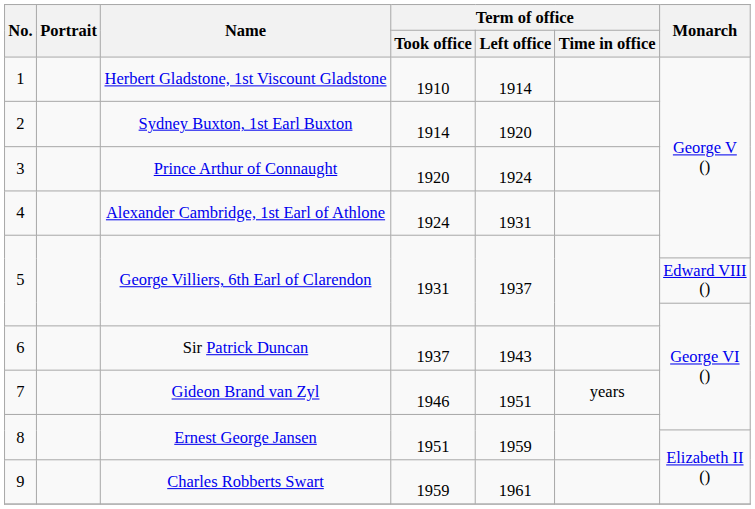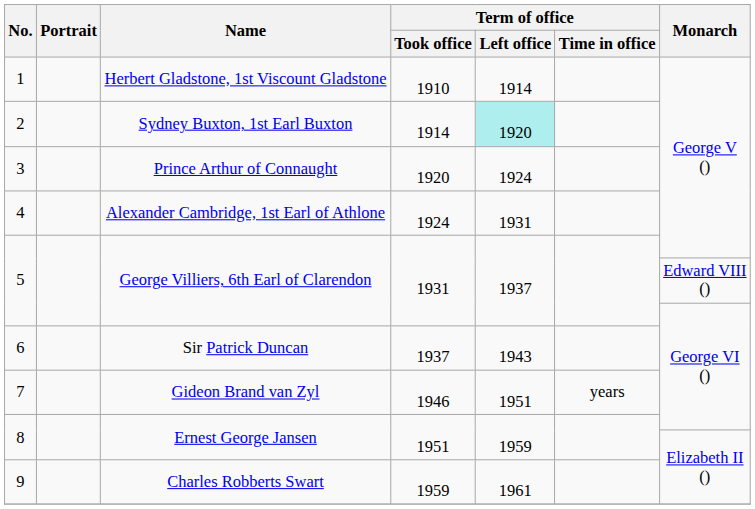2 | Term of office / Left office: no background -> paleturquoise background
